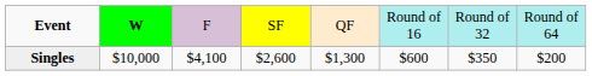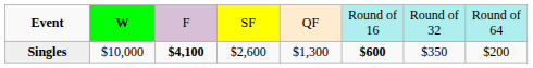Singles | column 3: normal -> bold
Singles | column 6: normal -> bold
